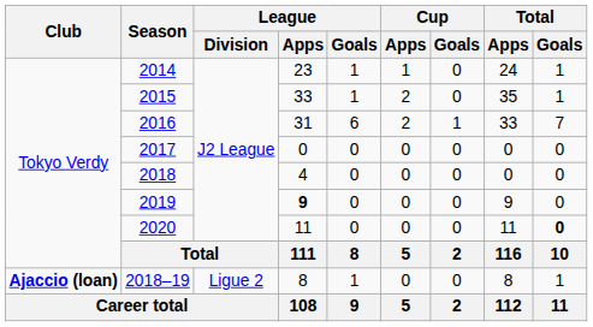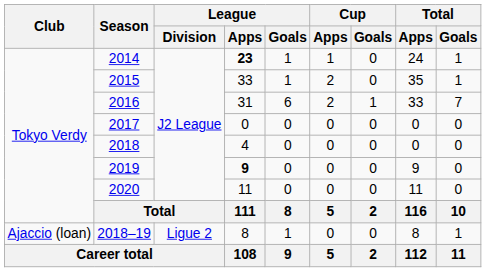2014 | League / Apps: normal -> bold
2020 | Total / Goals: bold -> normal
2018–19 | Club: bold -> normal
